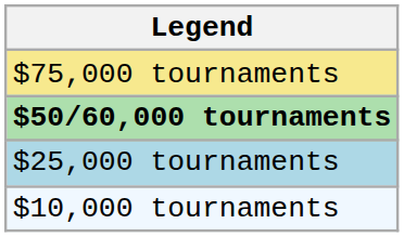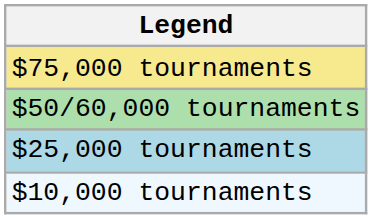row 3 | column 1: bold -> normal
